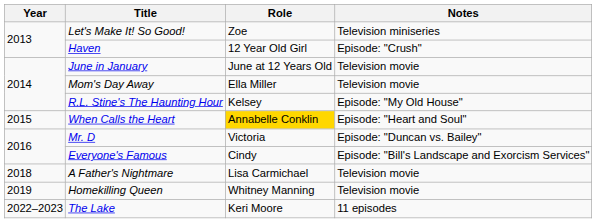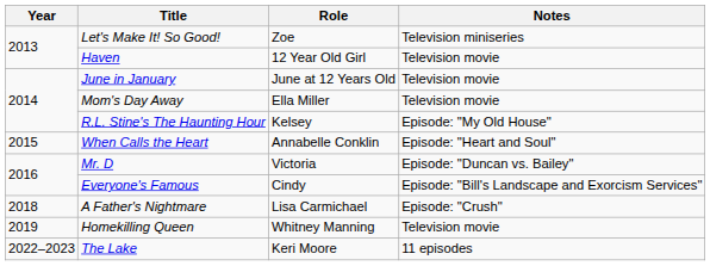Haven | Notes: Episode: "Crush" -> Television movie
When Calls the Heart | Role: gold background -> no background
A Father's Nightmare | Notes: Television movie -> Episode: "Crush"
